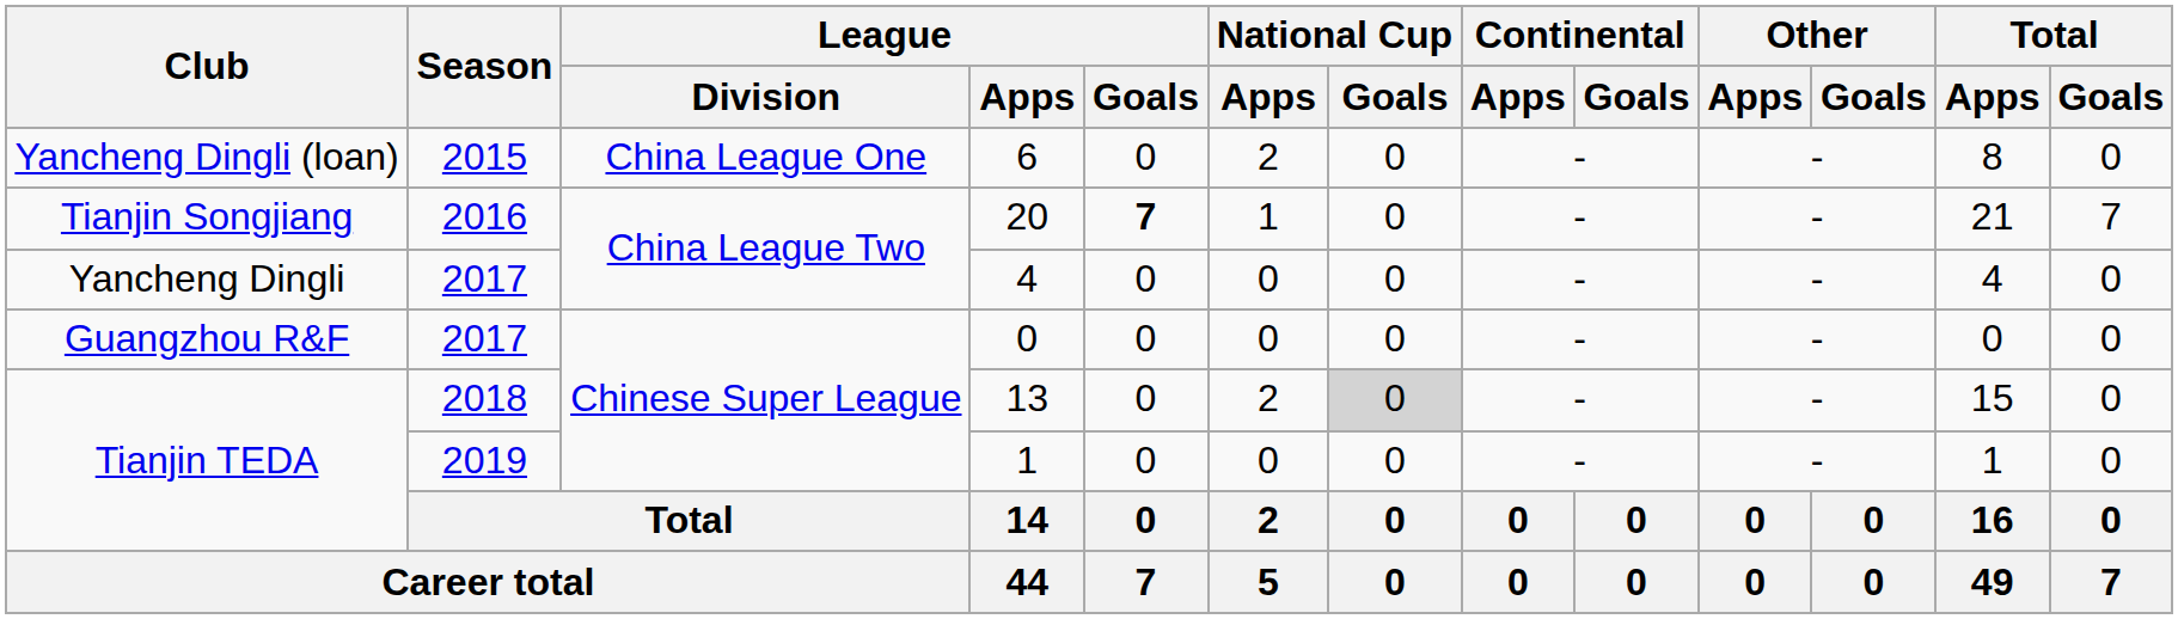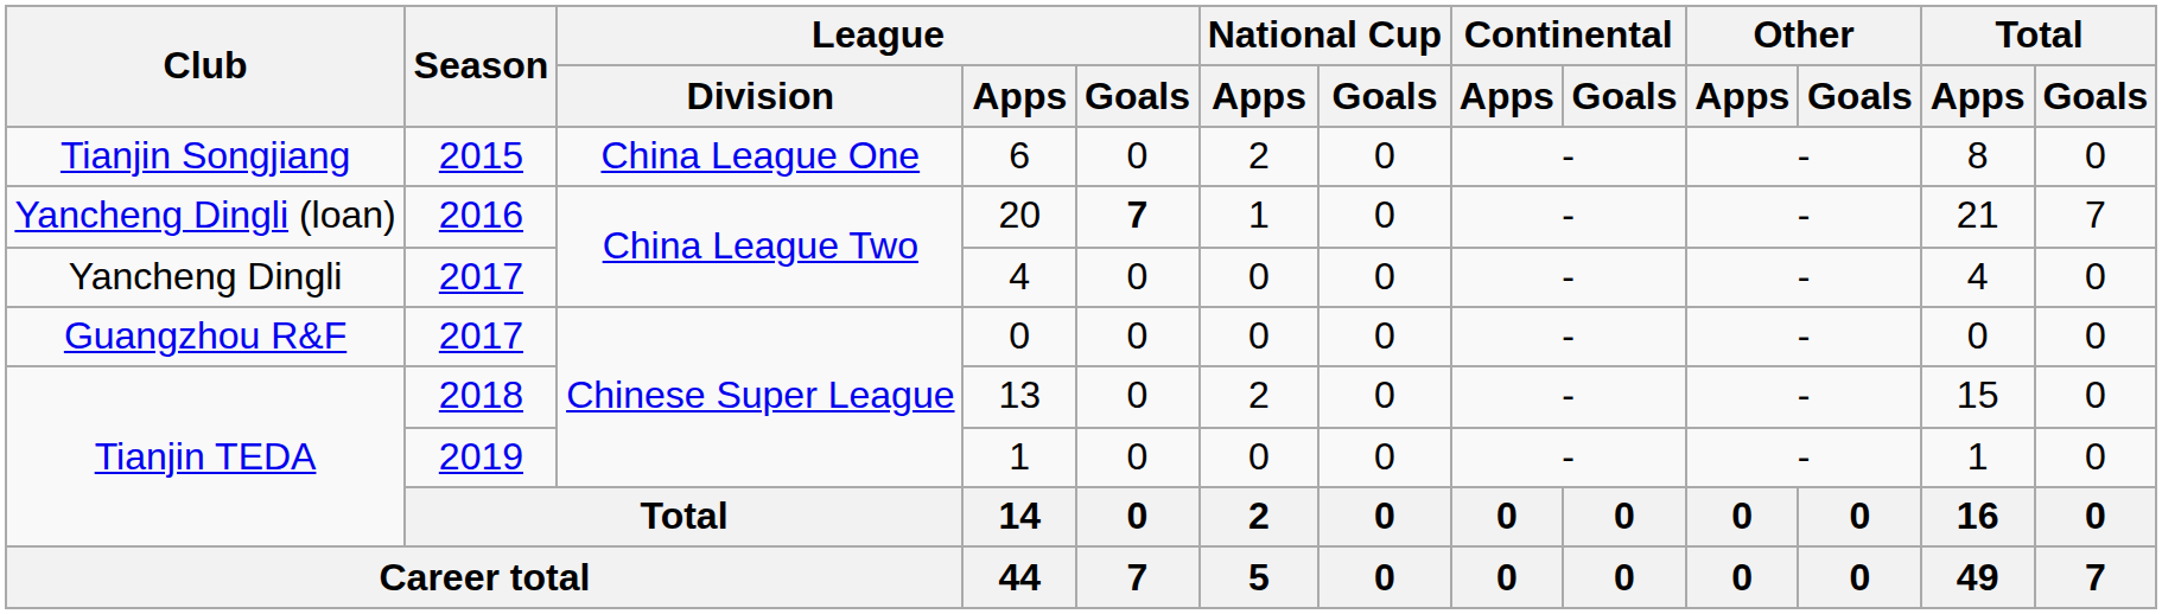6 | Club: Yancheng Dingli (loan) -> Tianjin Songjiang
20 | Club: Tianjin Songjiang -> Yancheng Dingli (loan)
13 | National Cup / Goals: lightgrey background -> no background
